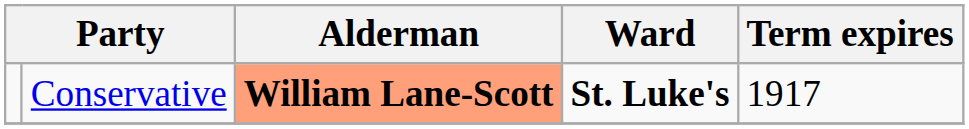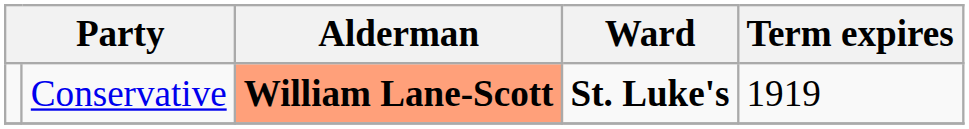Conservative | Term expires: 1917 -> 1919
